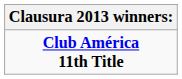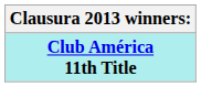row 2 | column 1: no background -> paleturquoise background
